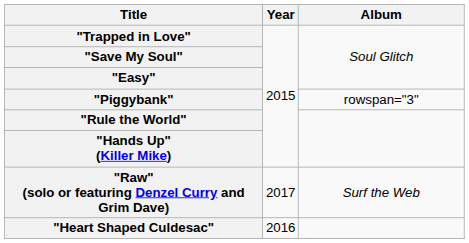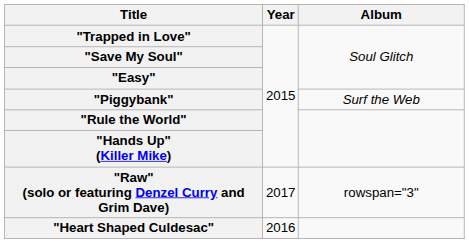"Piggybank" | Album: rowspan="3" -> Surf the Web
"Raw" (solo or featuring Denzel Curry and Grim Dave) | Album: Surf the Web -> rowspan="3"
